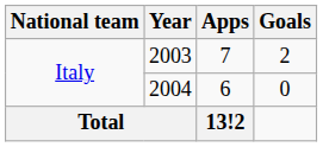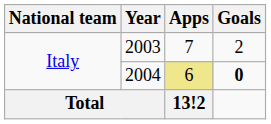2004 | Apps: no background -> khaki background
2004 | Goals: normal -> bold
